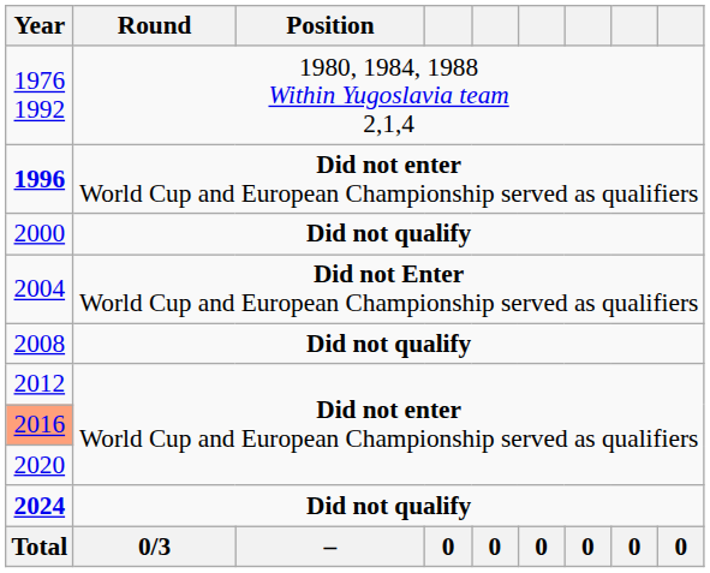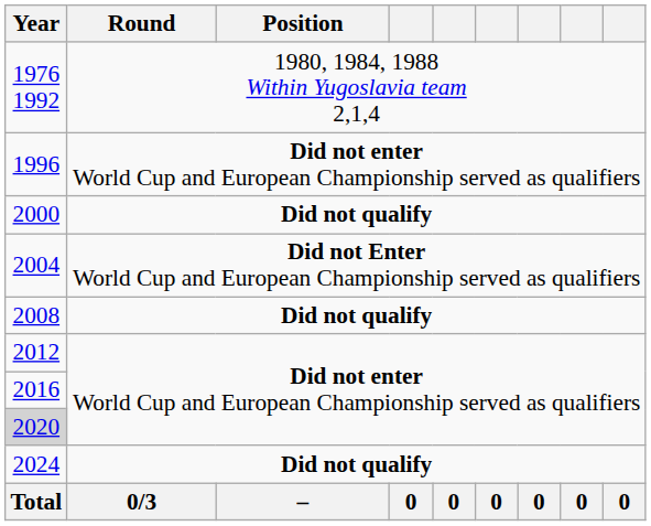1996 | Year: bold -> normal
2016 | Year: lightsalmon background -> no background
2020 | Year: no background -> lightgrey background
2024 | Year: bold -> normal
